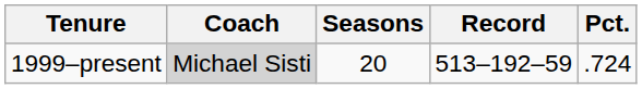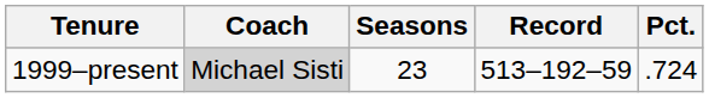1999–present | Seasons: 20 -> 23
